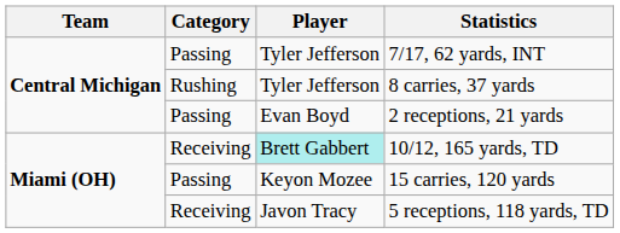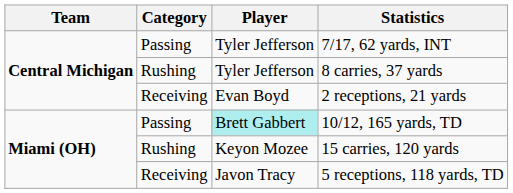2 receptions, 21 yards | Category: Passing -> Receiving
10/12, 165 yards, TD | Category: Receiving -> Passing
15 carries, 120 yards | Category: Passing -> Rushing
